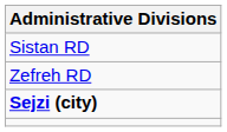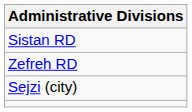row 4 | column 1: bold -> normal
